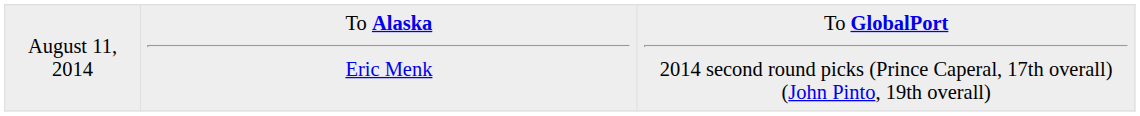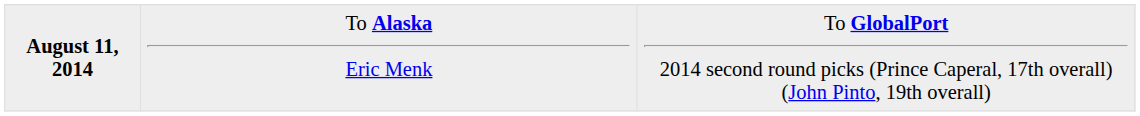row 1 | column 1: normal -> bold
